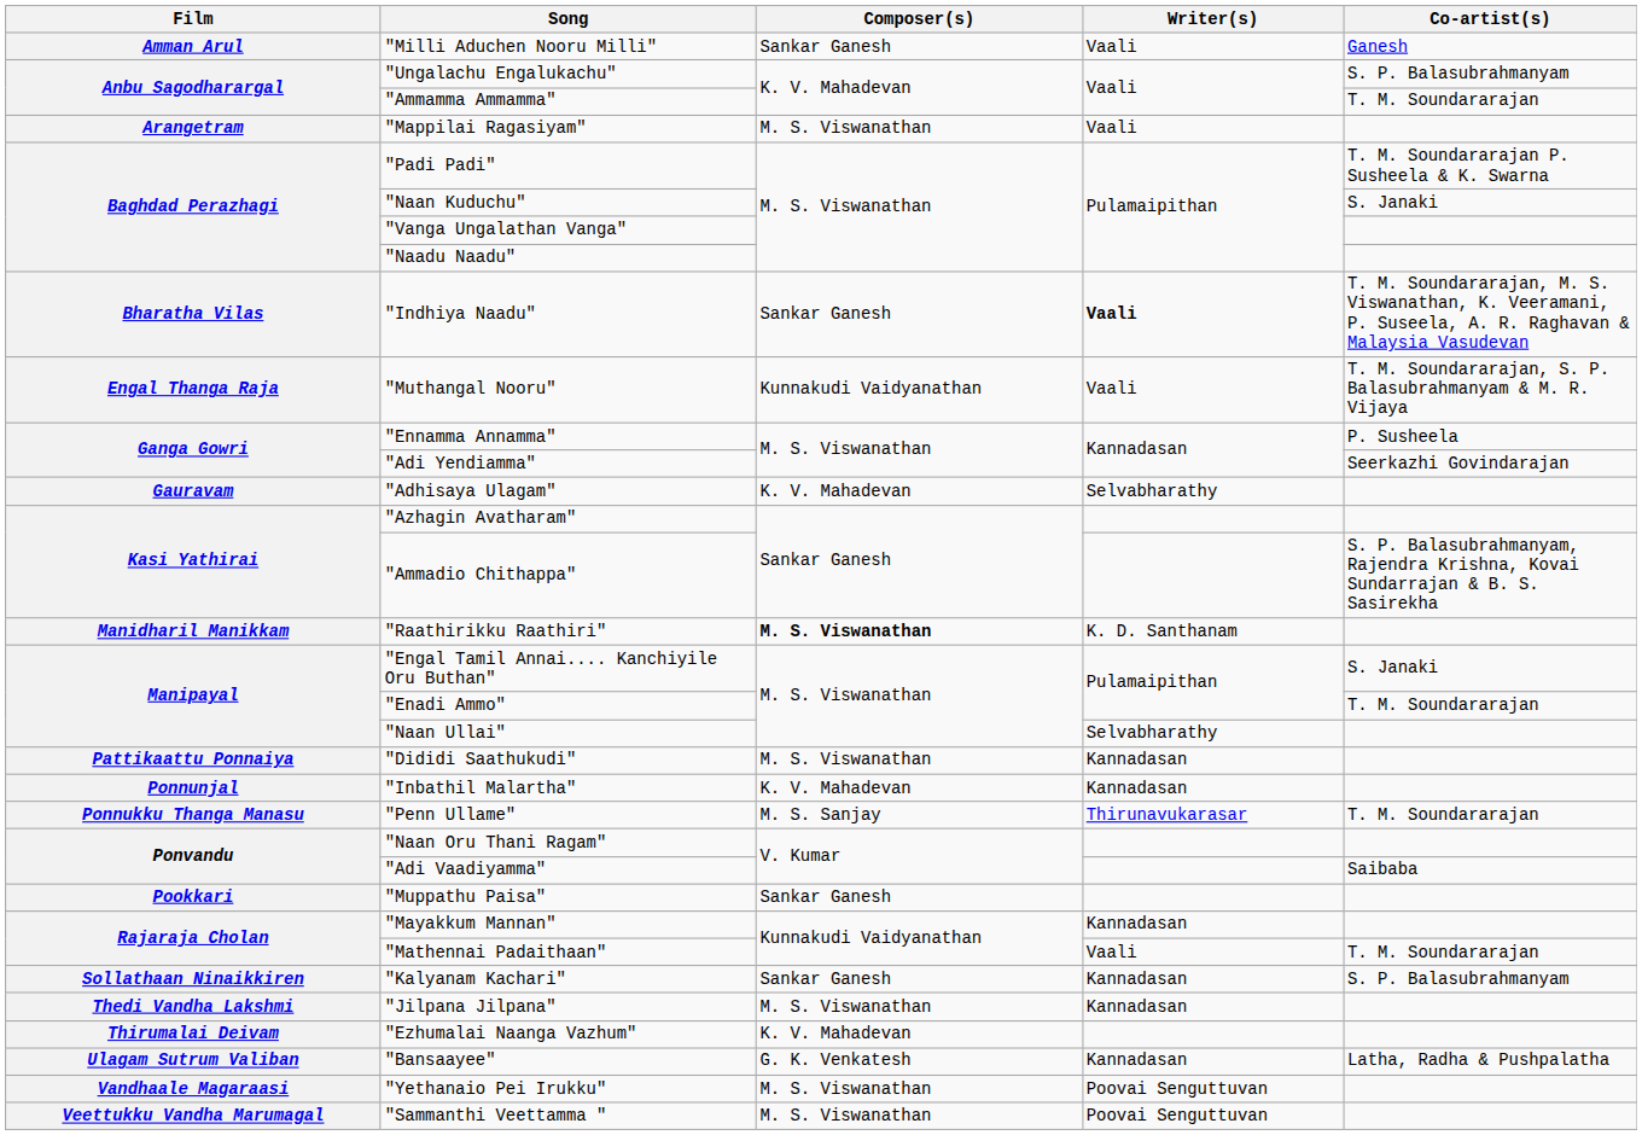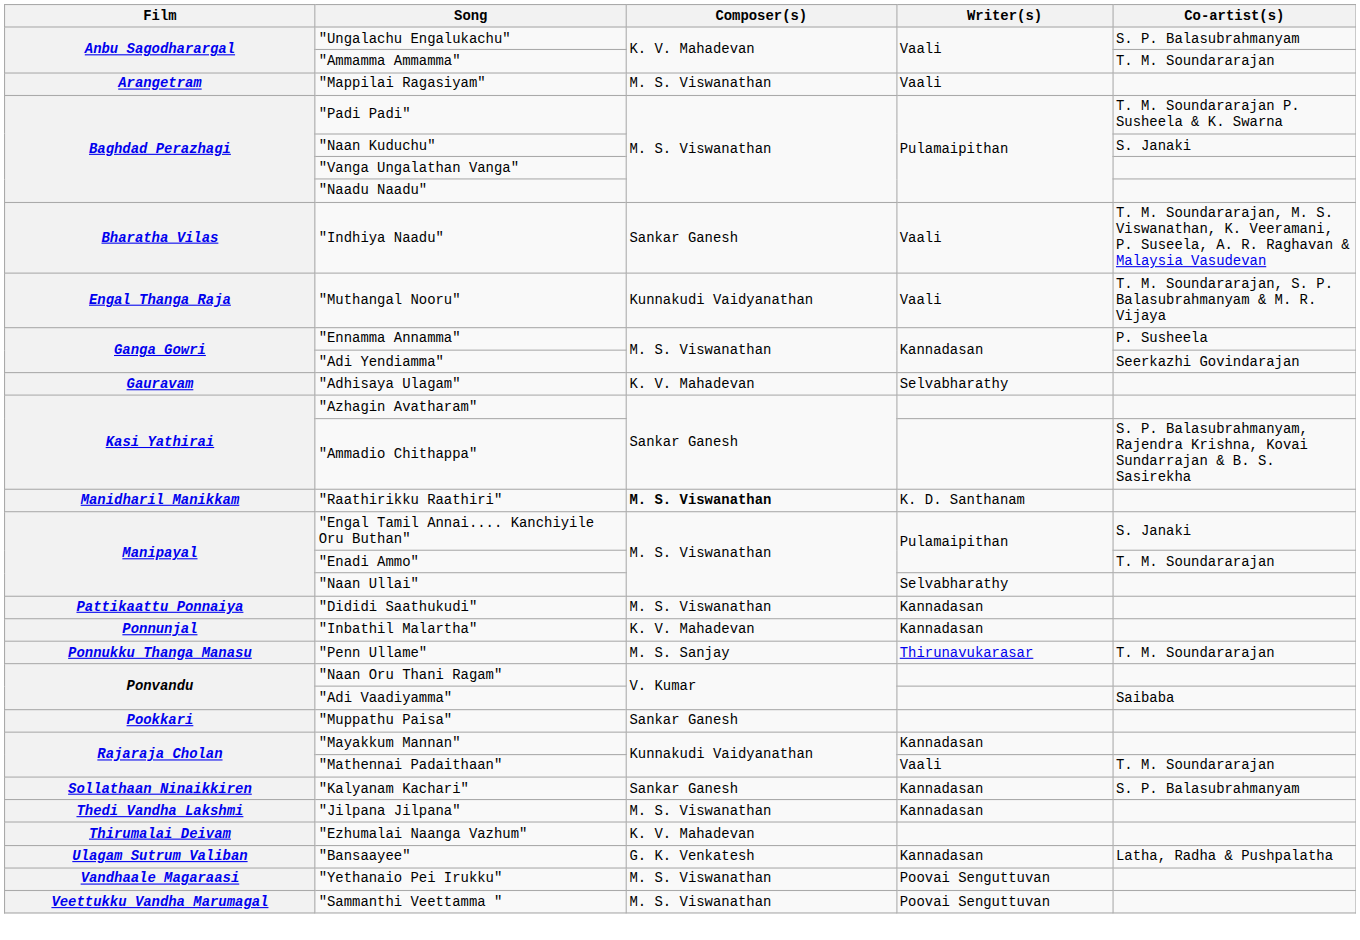- row: Amman Arul | "Milli Aduchen Nooru Milli" | Sankar Ganesh | Vaali | Ganesh
"Indhiya Naadu" | Writer(s): bold -> normal
